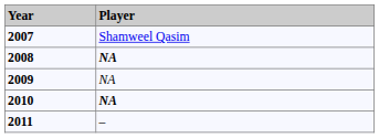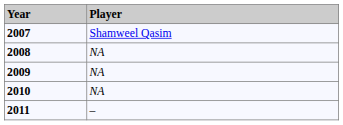2008 | Player: bold -> normal
2010 | Player: bold -> normal
